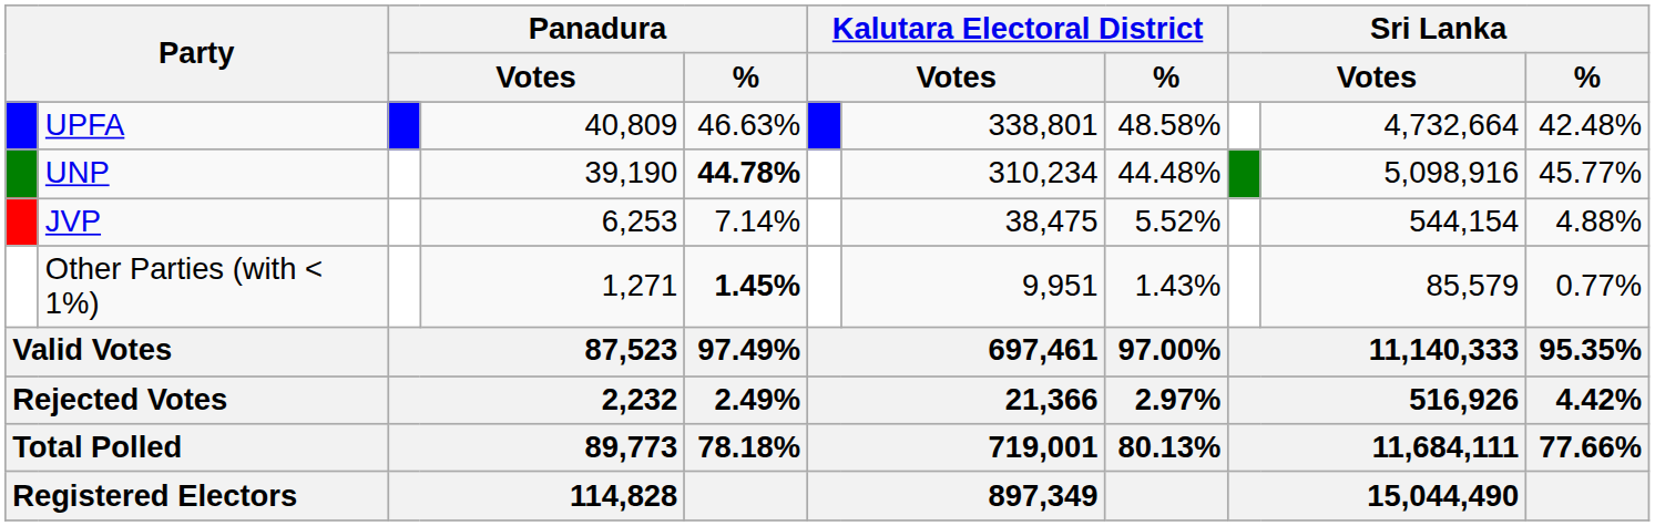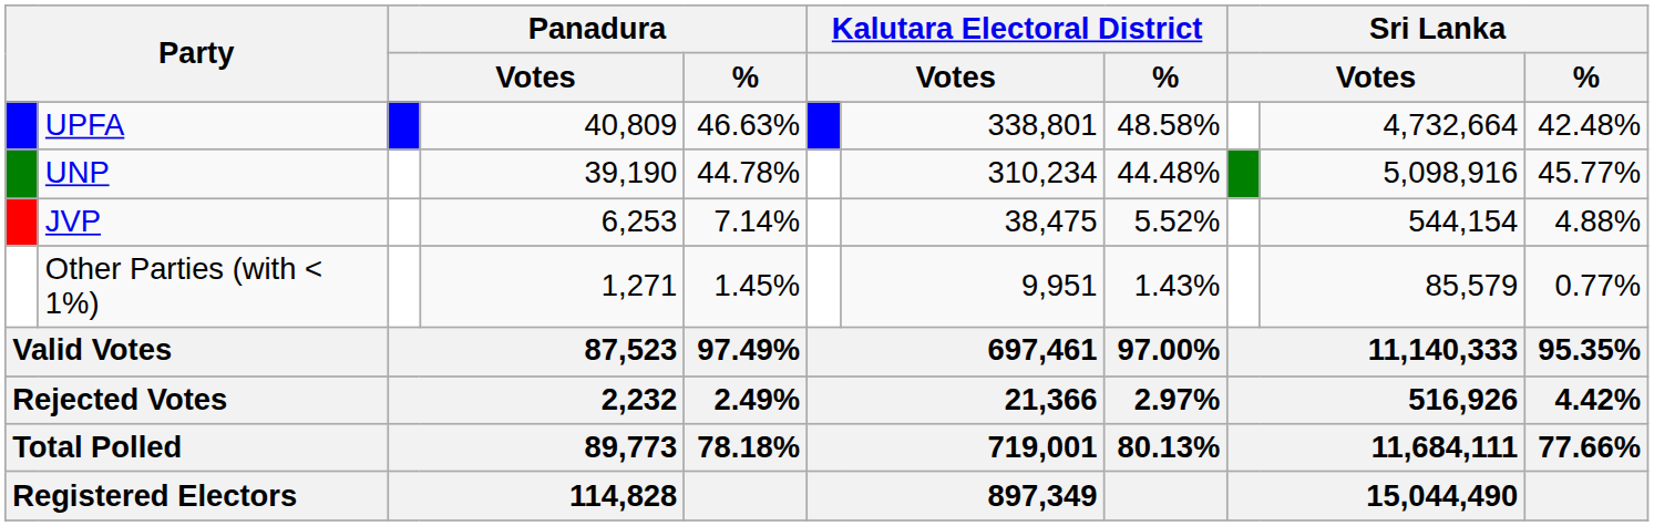UNP | Panadura / %: bold -> normal
Other Parties (with < 1%) | Panadura / %: bold -> normal
